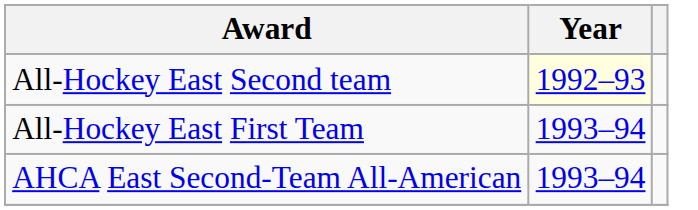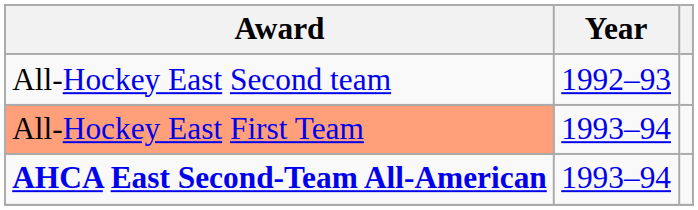row 2 | Year: lightyellow background -> no background
row 3 | Award: no background -> lightsalmon background
row 4 | Award: normal -> bold
